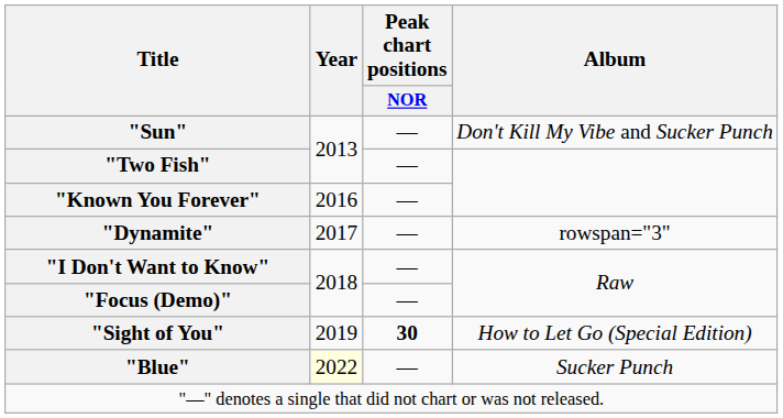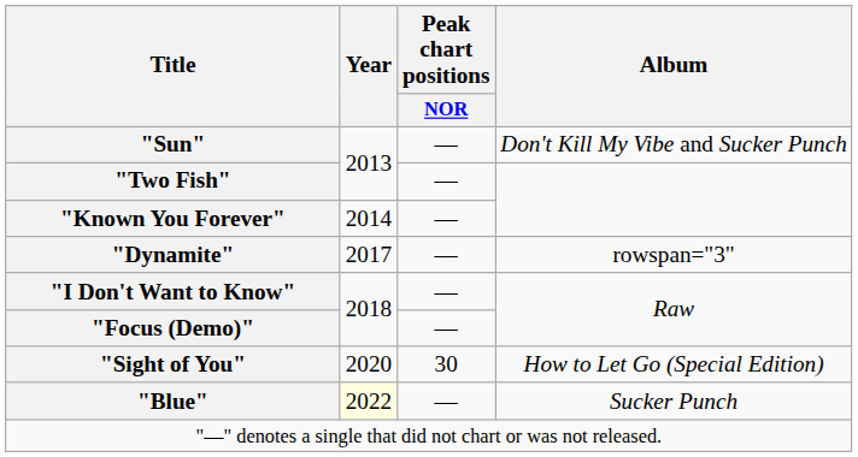"Known You Forever" | Year: 2016 -> 2014
"Sight of You" | Year: 2019 -> 2020
"Sight of You" | Peak chart positions / NOR: bold -> normal
